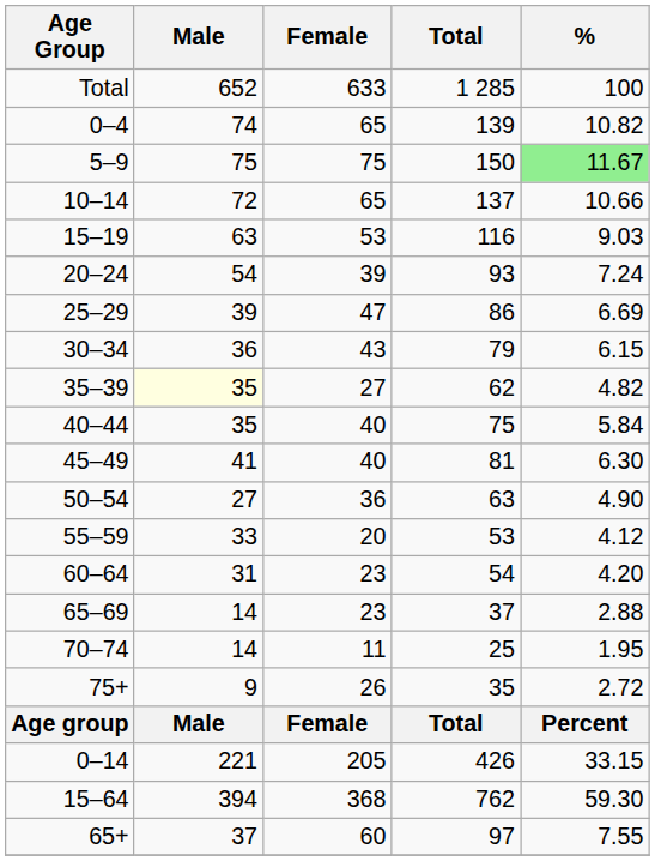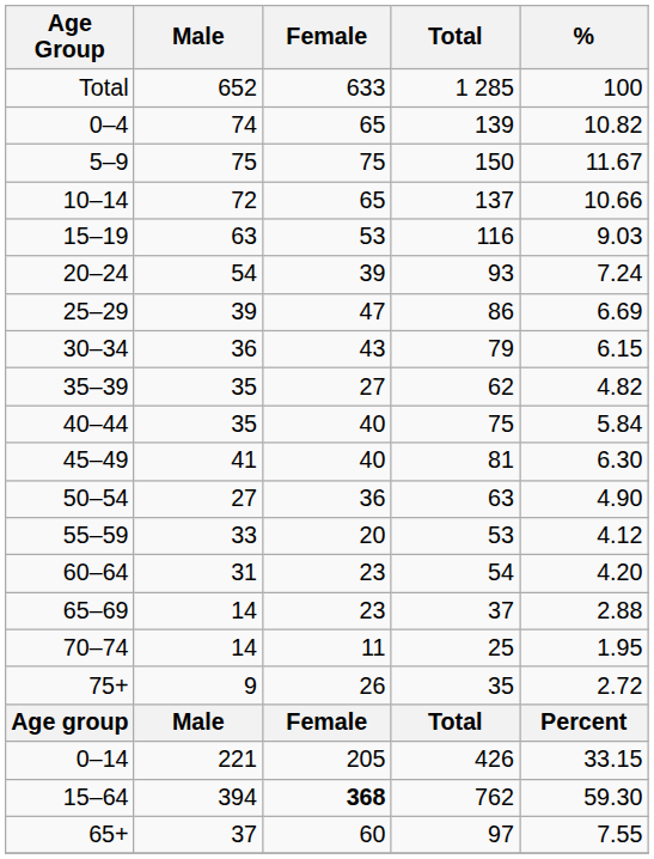5–9 | %: lightgreen background -> no background
35–39 | Male: lightyellow background -> no background
15–64 | Female: normal -> bold
